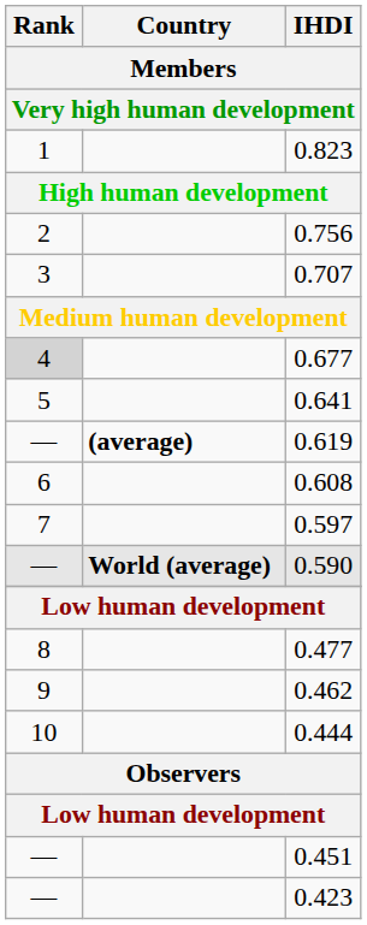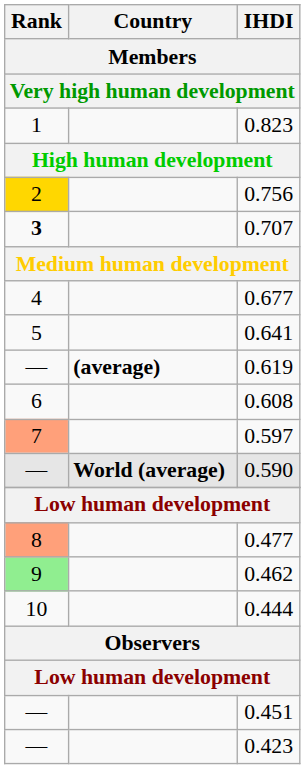0.756 | Rank: no background -> gold background
0.707 | Rank: normal -> bold
0.677 | Rank: lightgrey background -> no background
0.597 | Rank: no background -> lightsalmon background
0.477 | Rank: no background -> lightsalmon background
0.462 | Rank: no background -> lightgreen background
